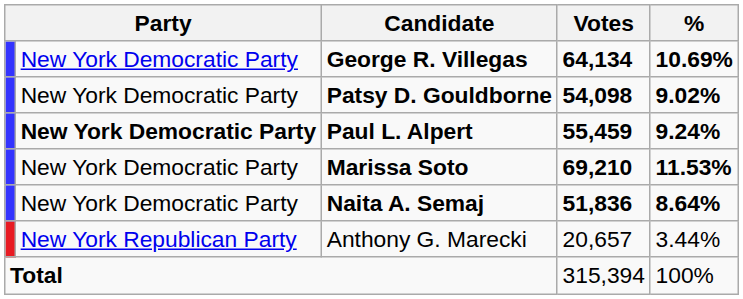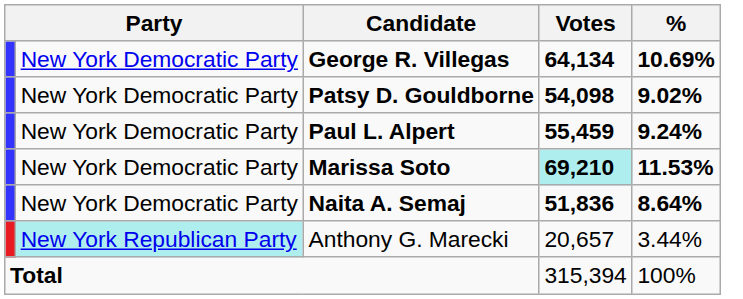Paul L. Alpert | column 2: bold -> normal
Marissa Soto | Votes: no background -> paleturquoise background
Anthony G. Marecki | column 2: no background -> paleturquoise background
